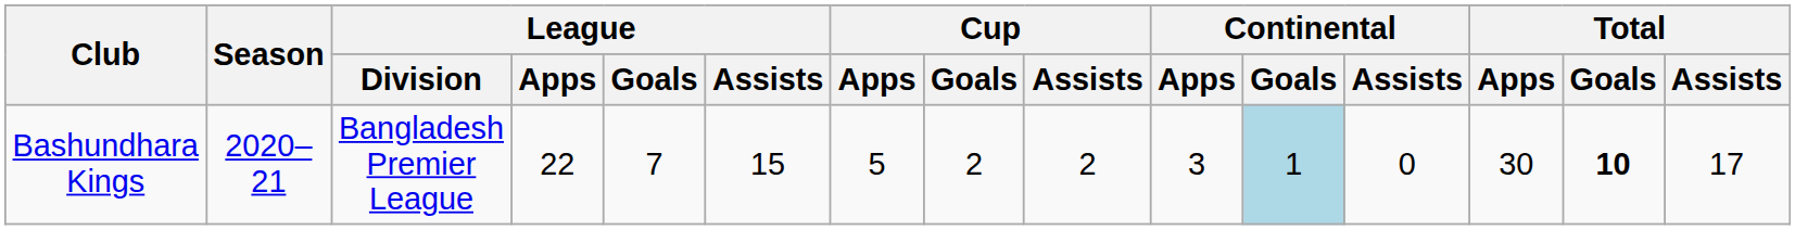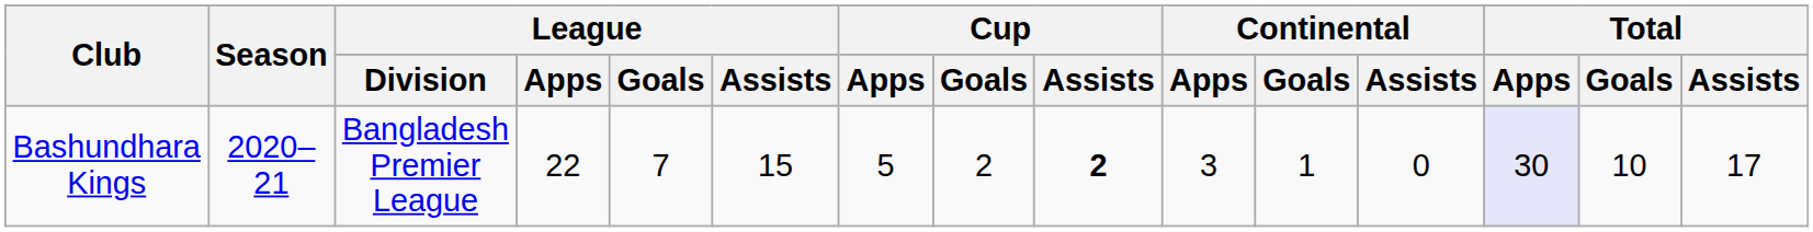Bashundhara Kings | Cup / Assists: normal -> bold
Bashundhara Kings | Continental / Goals: lightblue background -> no background
Bashundhara Kings | Total / Apps: no background -> lavender background
Bashundhara Kings | Total / Goals: bold -> normal
